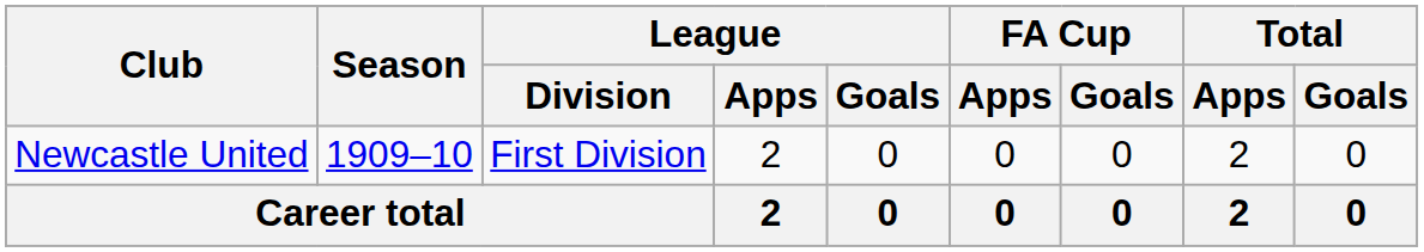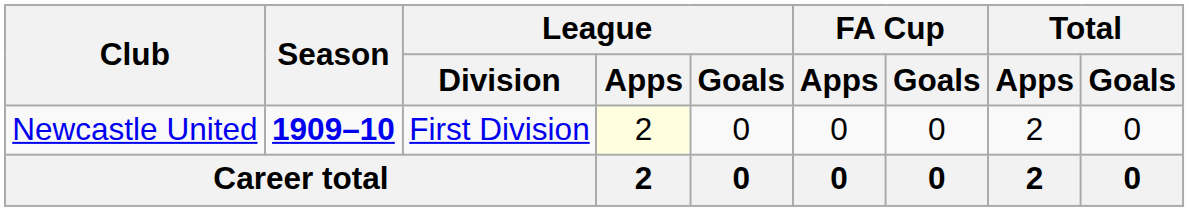Newcastle United | Season: normal -> bold
Newcastle United | League / Apps: no background -> lightyellow background
